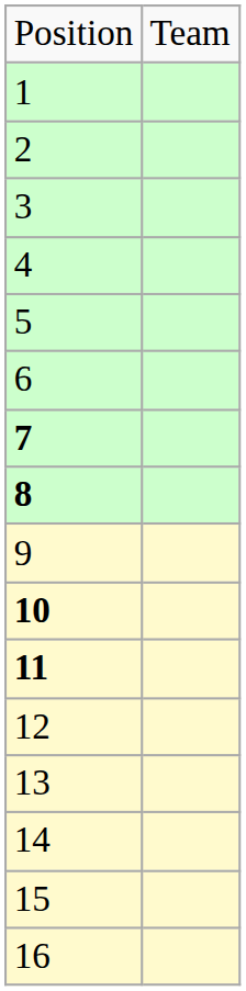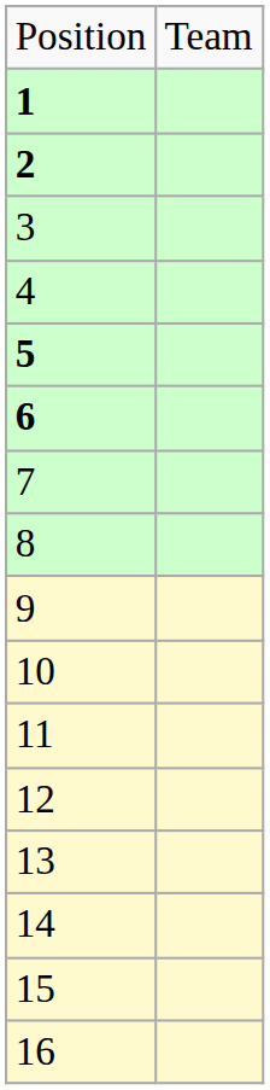1 | column 1: normal -> bold
2 | column 1: normal -> bold
5 | column 1: normal -> bold
6 | column 1: normal -> bold
7 | column 1: bold -> normal
8 | column 1: bold -> normal
10 | column 1: bold -> normal
11 | column 1: bold -> normal
